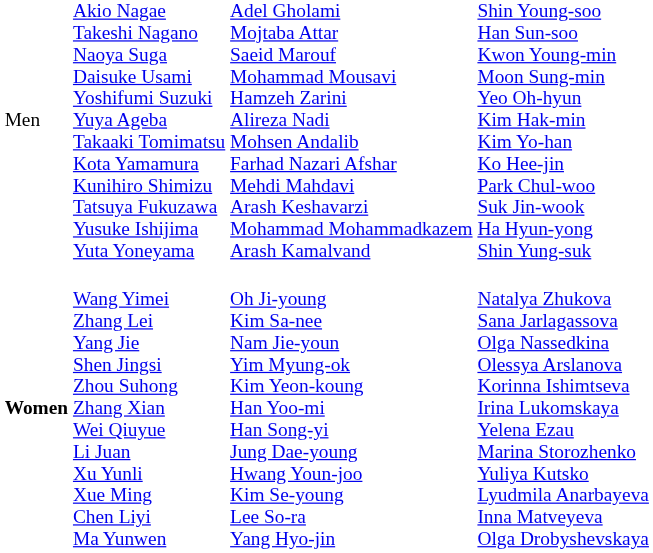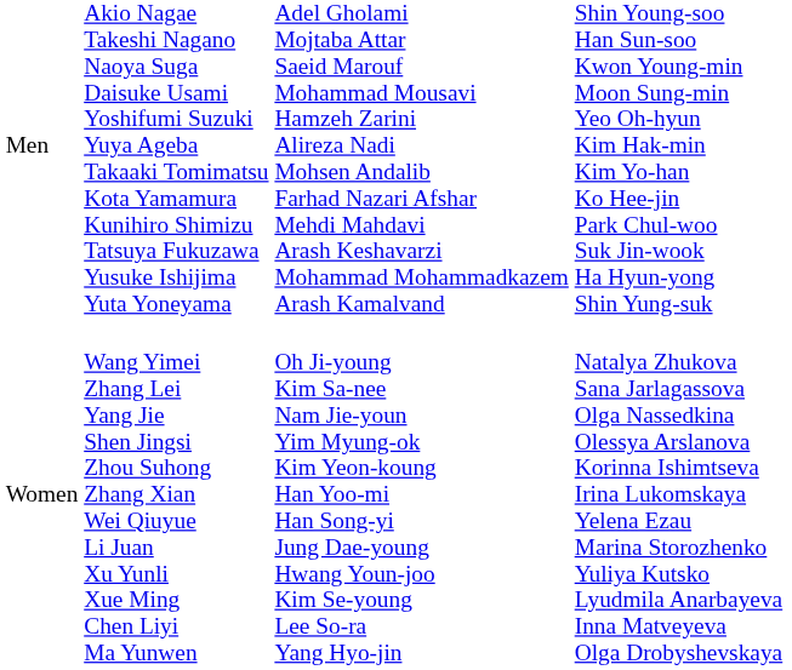Women | column 1: bold -> normal
